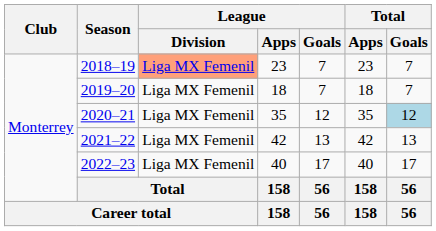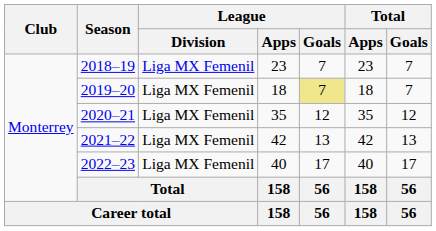2018–19 | League / Division: lightsalmon background -> no background
2019–20 | League / Goals: no background -> khaki background
2020–21 | Total / Goals: lightblue background -> no background
